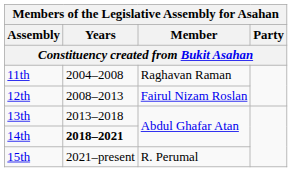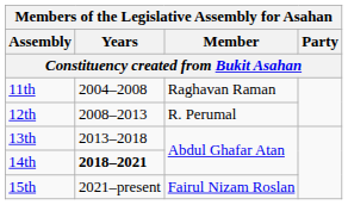12th | Member: Fairul Nizam Roslan -> R. Perumal
15th | Member: R. Perumal -> Fairul Nizam Roslan
